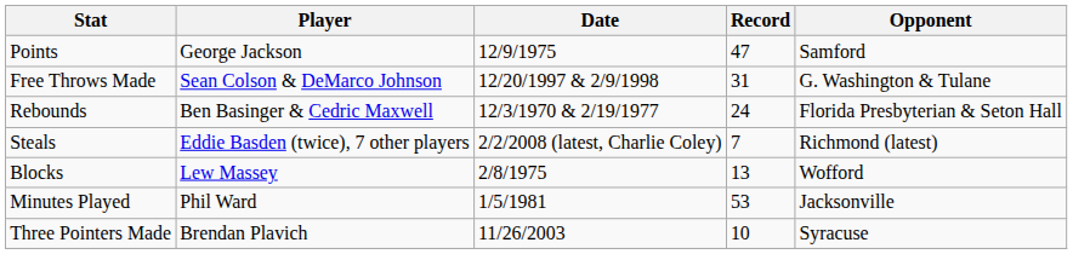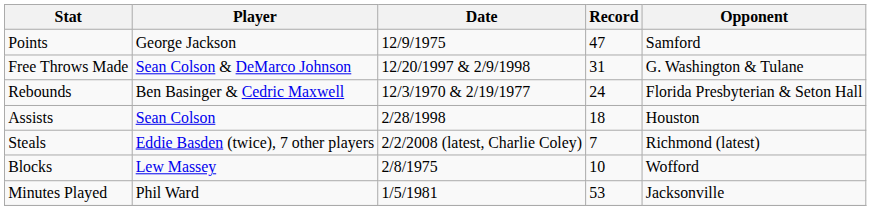+ row: Assists | Sean Colson | 2/28/1998 | 18 | Houston
Blocks | Record: 13 -> 10
- row: Three Pointers Made | Brendan Plavich | 11/26/2003 | 10 | Syracuse
